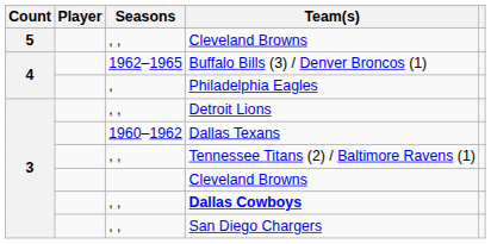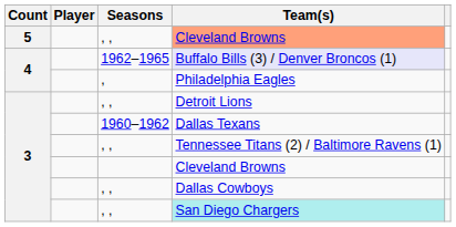, , / Cleveland Browns | Team(s): no background -> lightsalmon background
Buffalo Bills (3) / Denver Broncos (1) | Team(s): no background -> lavender background
Dallas Cowboys | Team(s): bold -> normal
San Diego Chargers | Team(s): no background -> paleturquoise background
